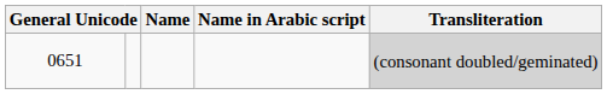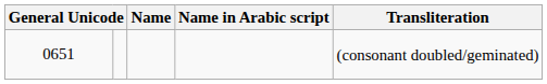0651 | Transliteration: lightgrey background -> no background
